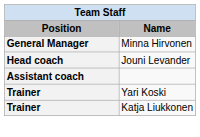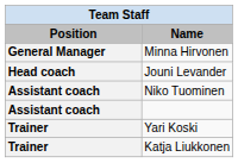+ row: Assistant coach | Niko Tuominen
